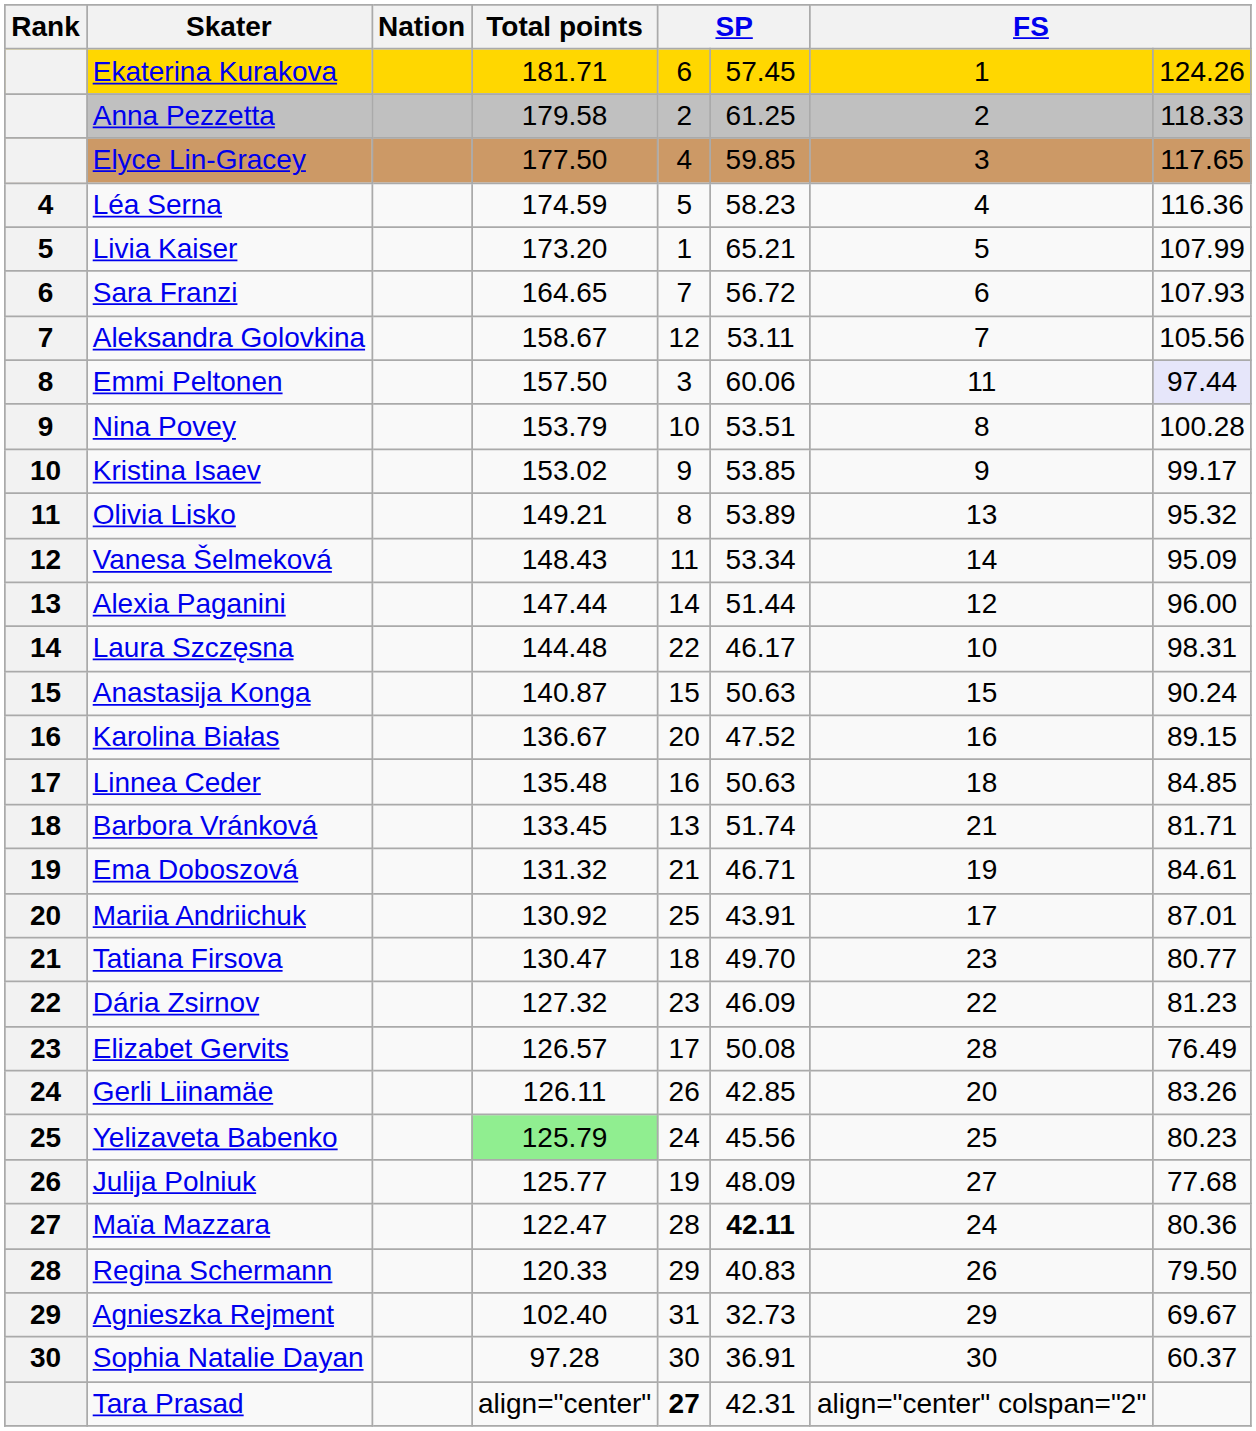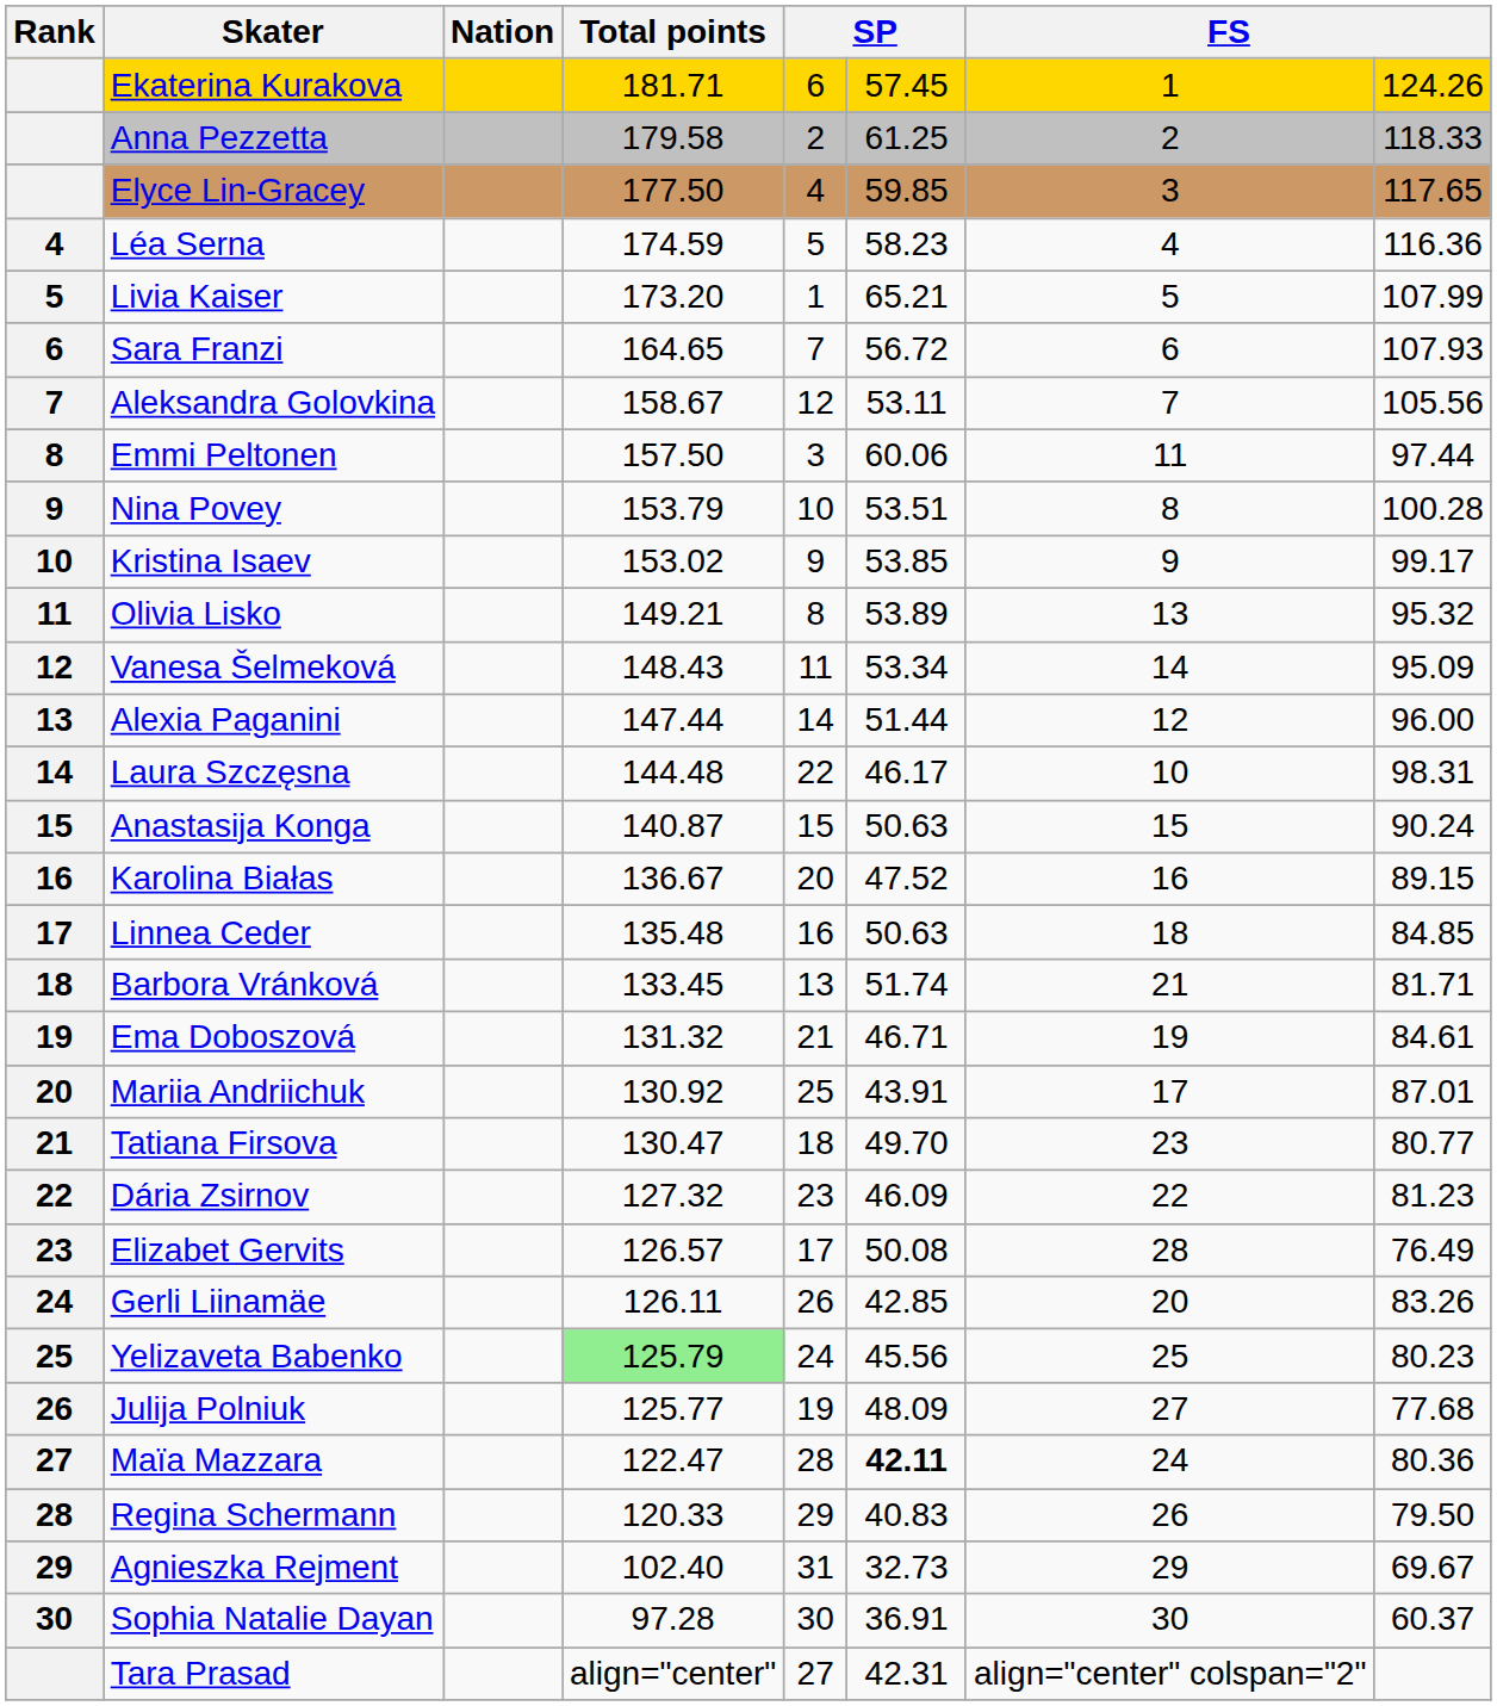Emmi Peltonen | column 8: lavender background -> no background
Tara Prasad | column 5: bold -> normal
